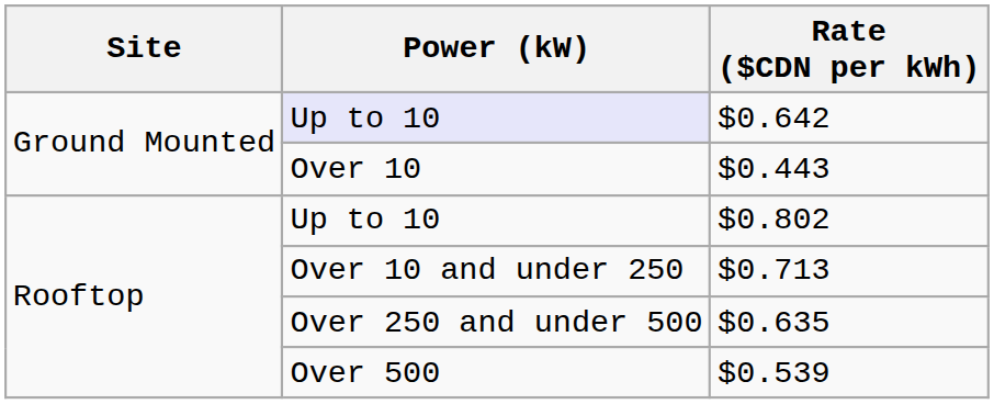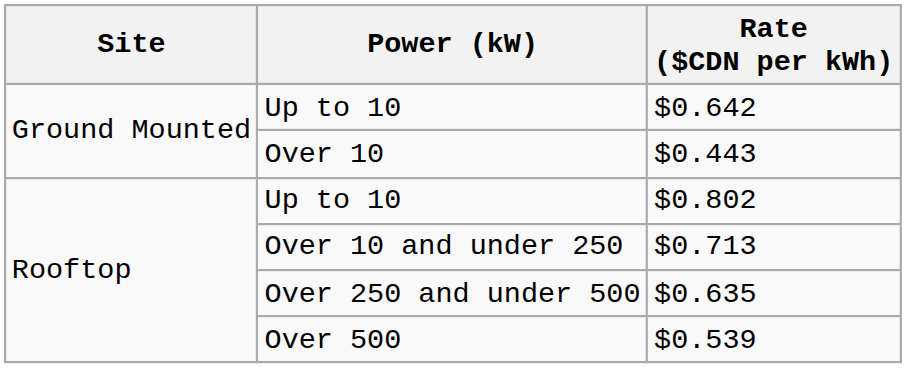$0.642 | Power (kW): lavender background -> no background
